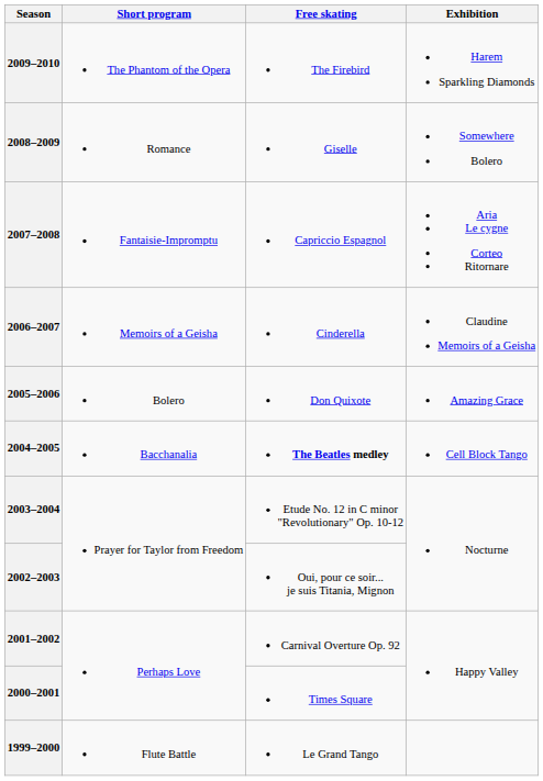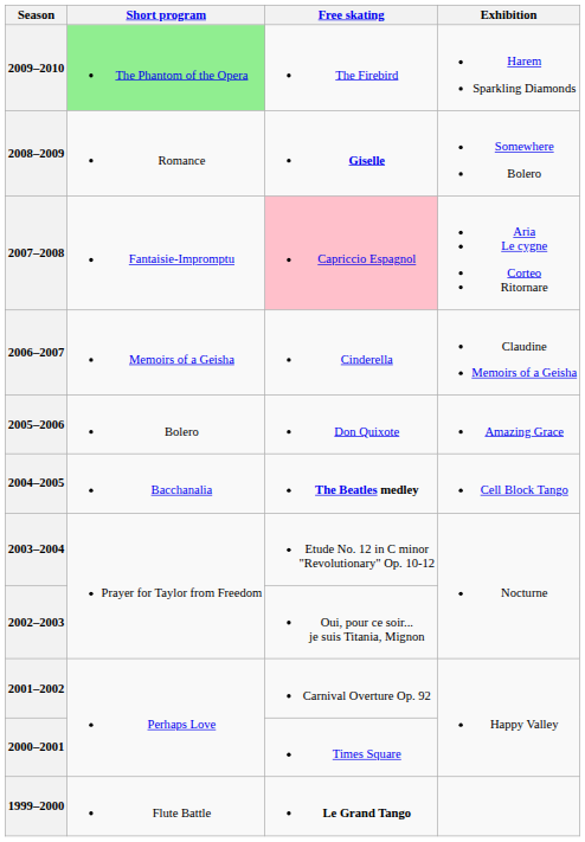2009–2010 | Short program: no background -> lightgreen background
2008–2009 | Free skating: normal -> bold
2007–2008 | Free skating: no background -> pink background
1999–2000 | Free skating: normal -> bold
